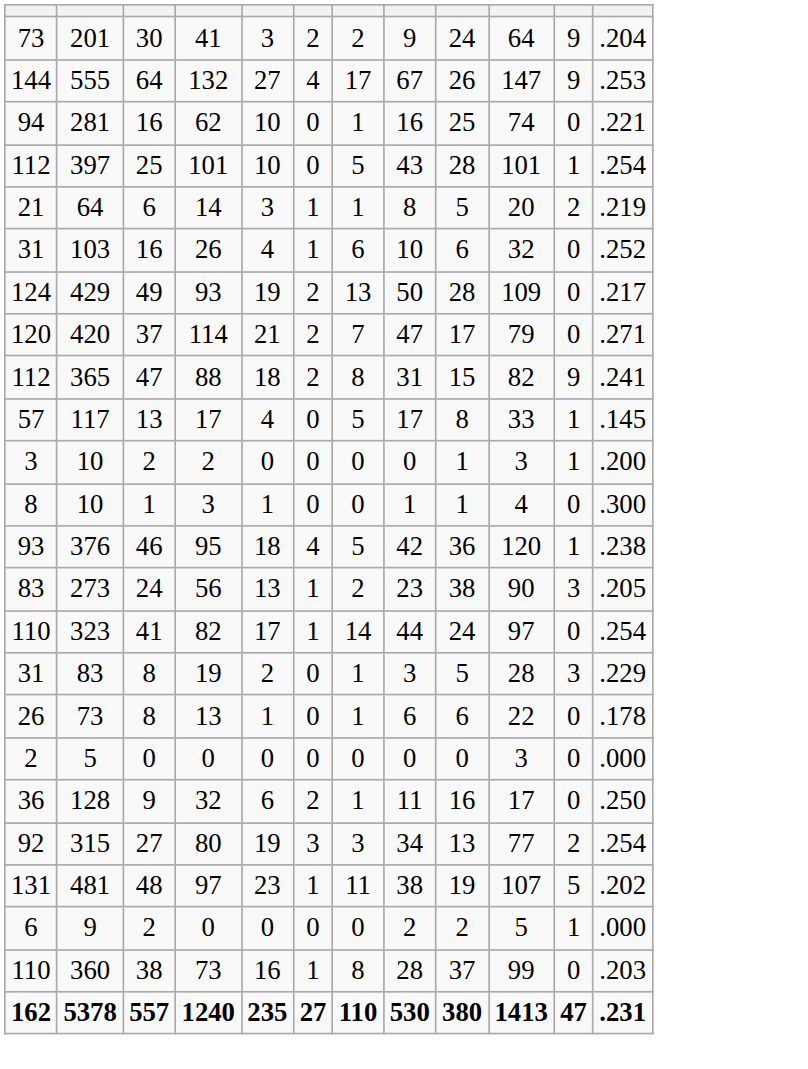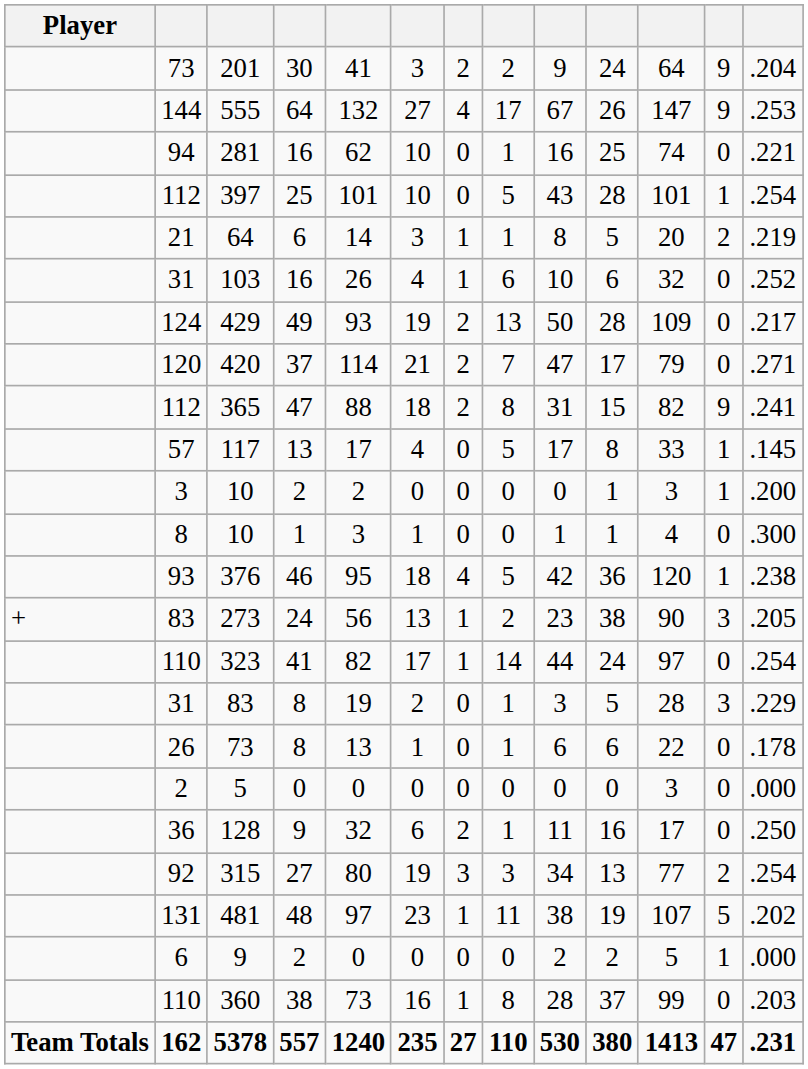+ column: Player | + | Team Totals
